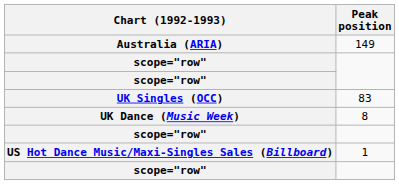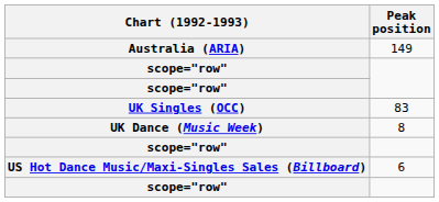US Hot Dance Music/Maxi-Singles Sales (Billboard) | Peak position: 1 -> 6
